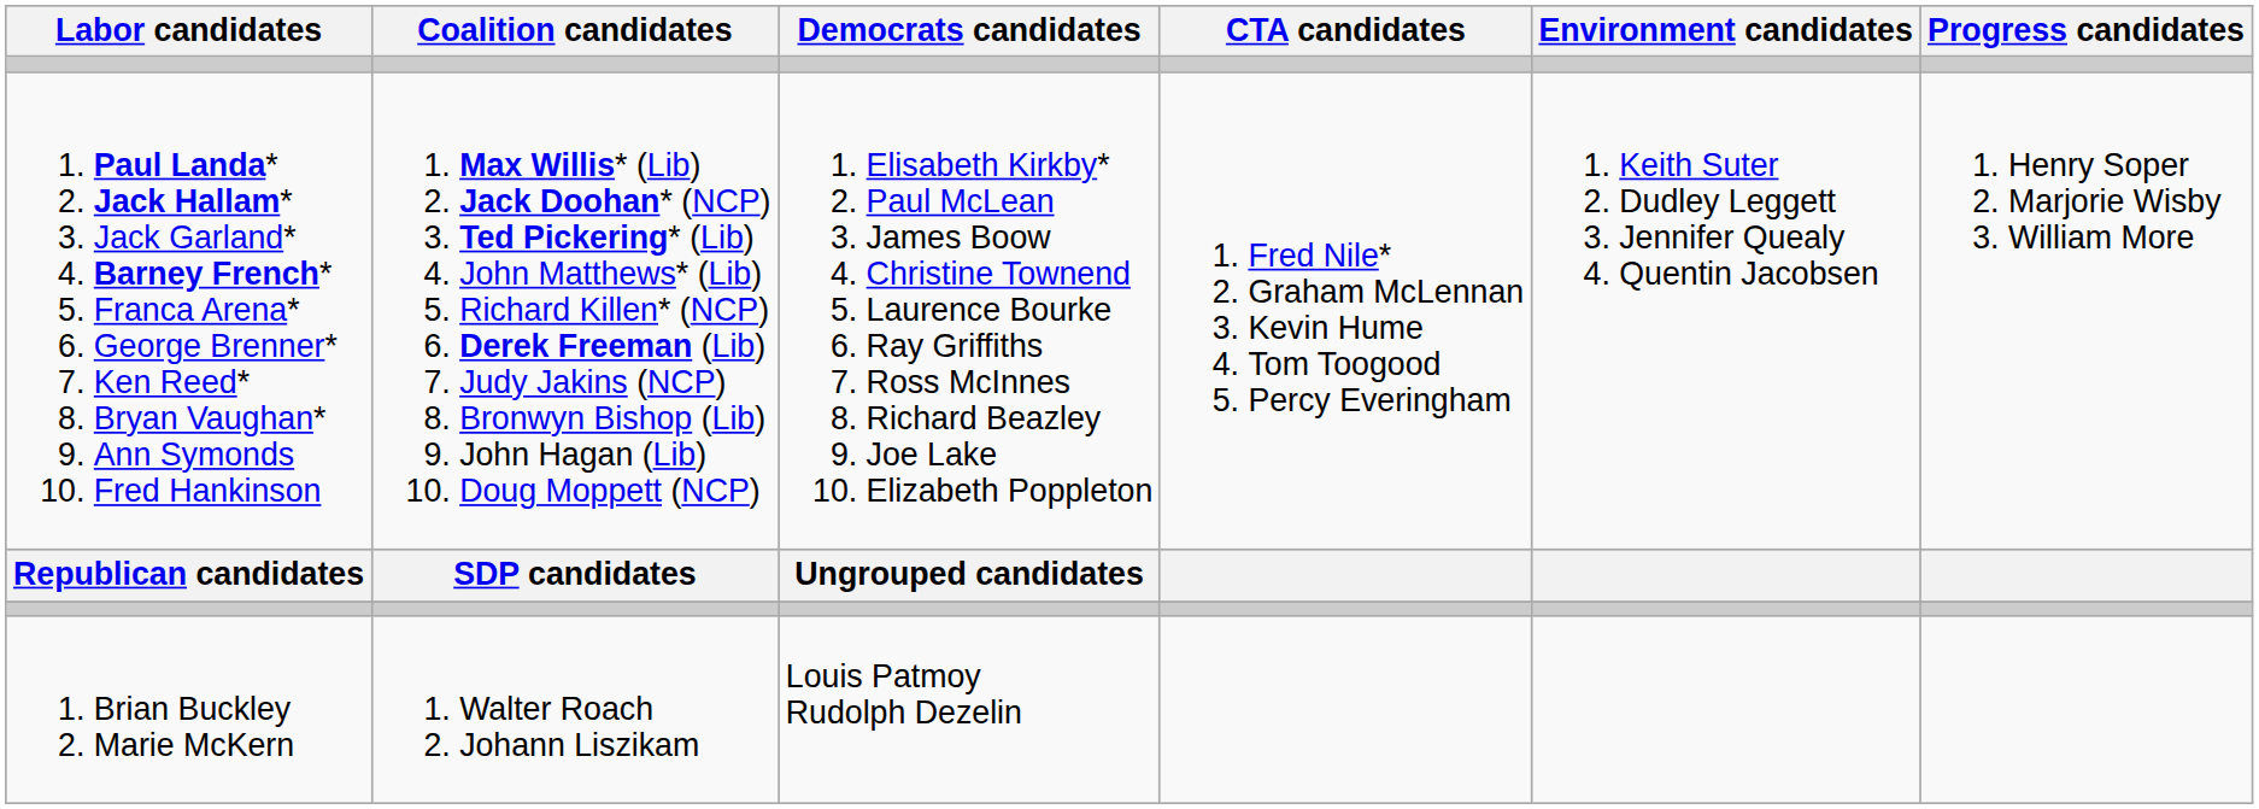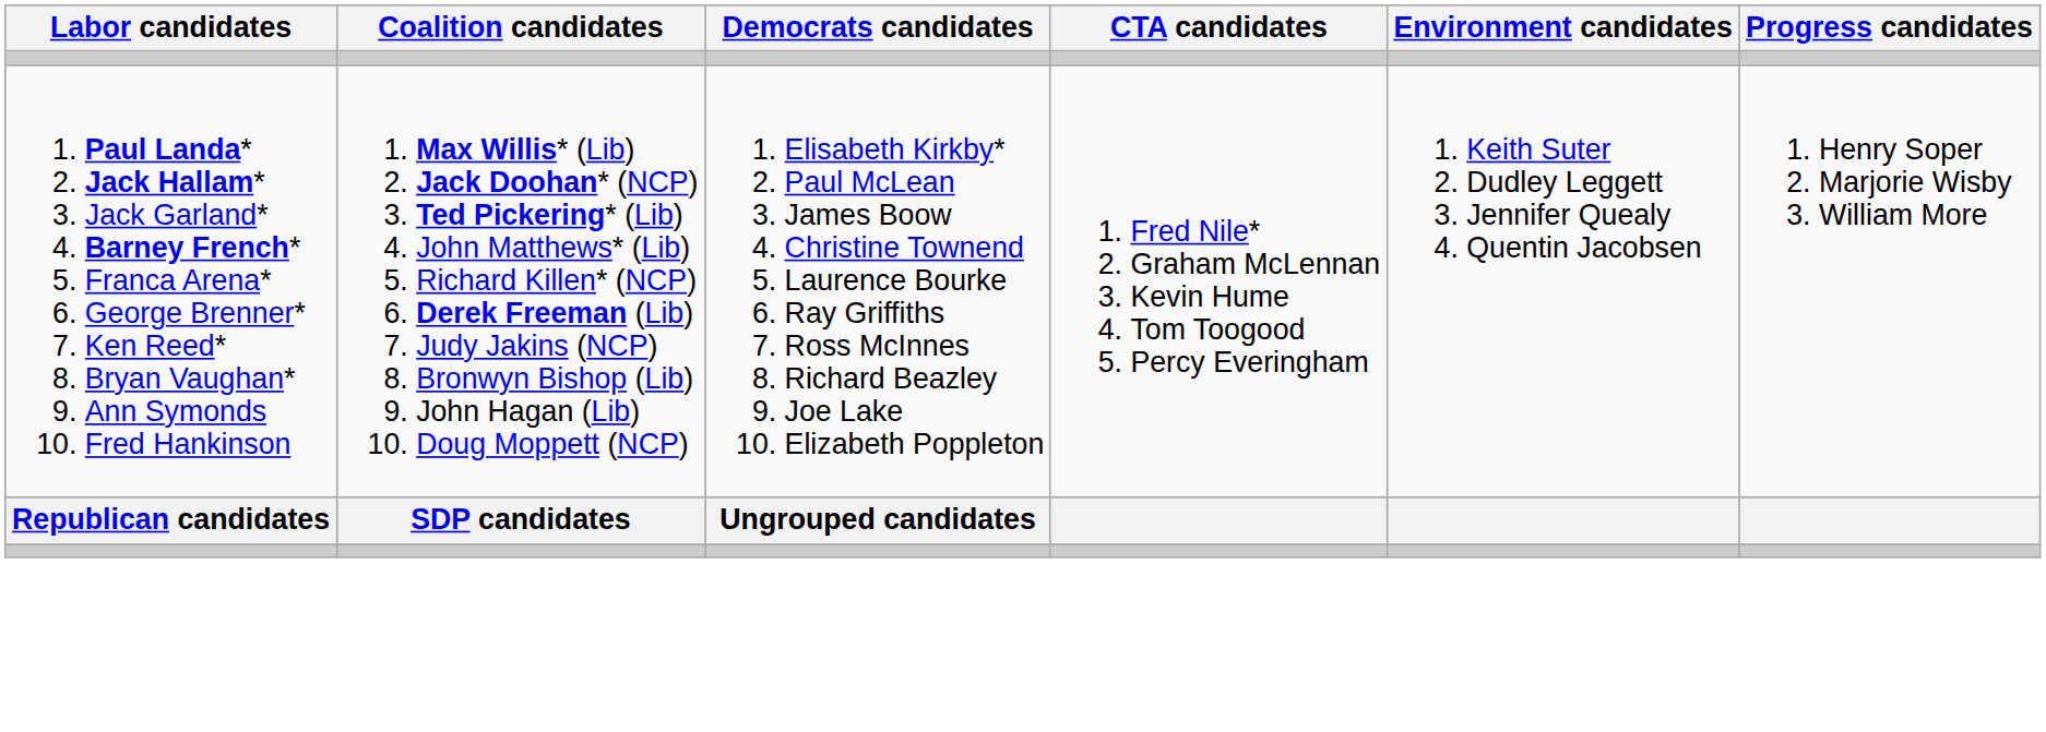- row: Brian Buckley Marie McKern | Walter Roach Johann Liszikam | Louis Patmoy Rudolph Dezelin
